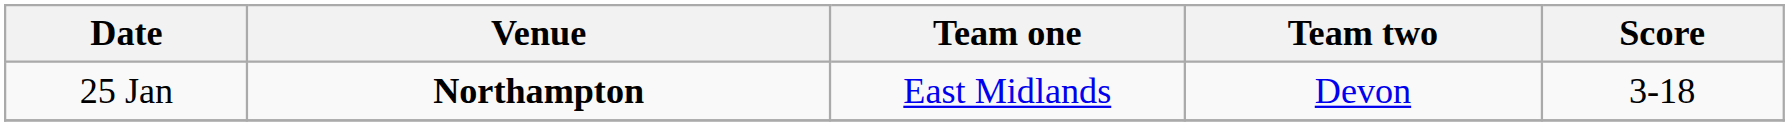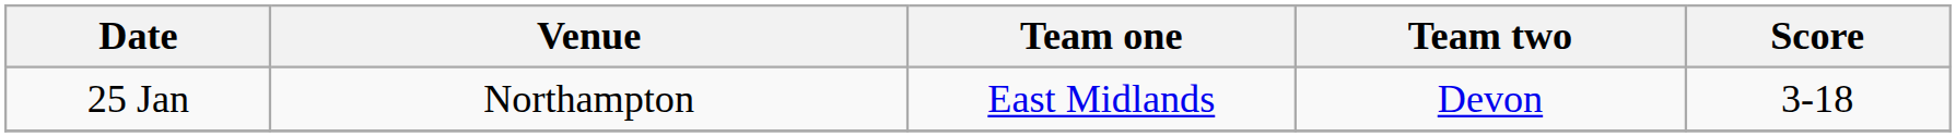25 Jan | Venue: bold -> normal
